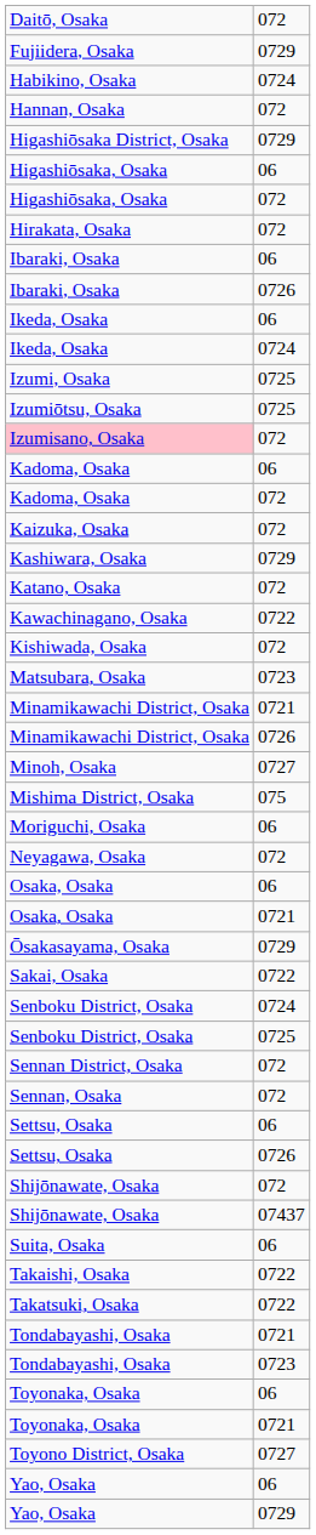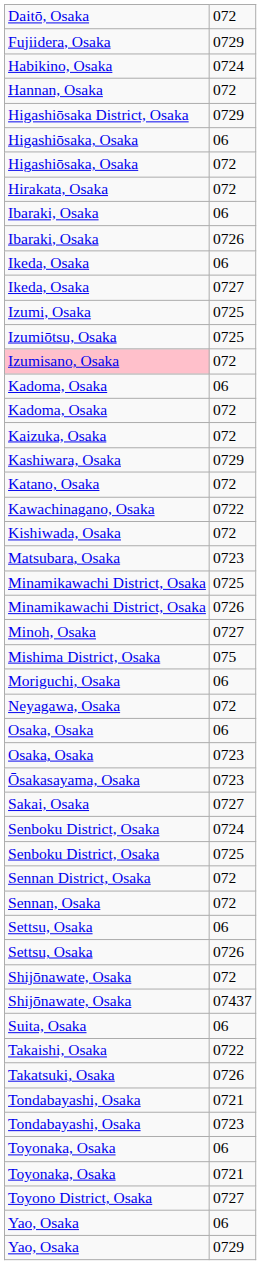row 12 | column 2: 0724 -> 0727
row 24 | column 2: 0721 -> 0725
row 31 | column 2: 0721 -> 0723
row 32 | column 2: 0729 -> 0723
row 33 | column 2: 0722 -> 0727
row 44 | column 2: 0722 -> 0726
